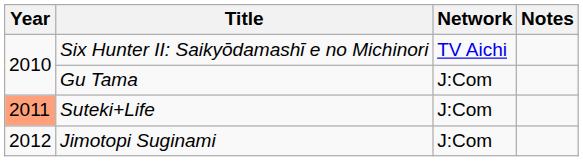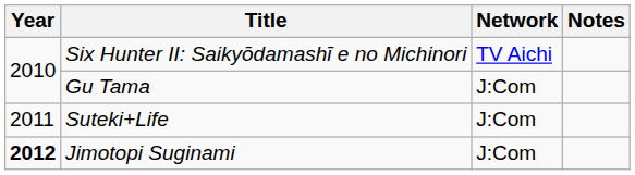Suteki+Life | Year: lightsalmon background -> no background
Jimotopi Suginami | Year: normal -> bold
